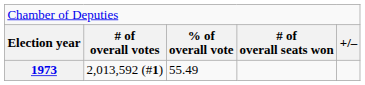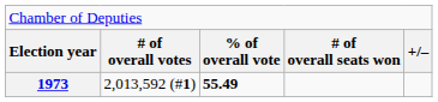1973 | column 3: normal -> bold
